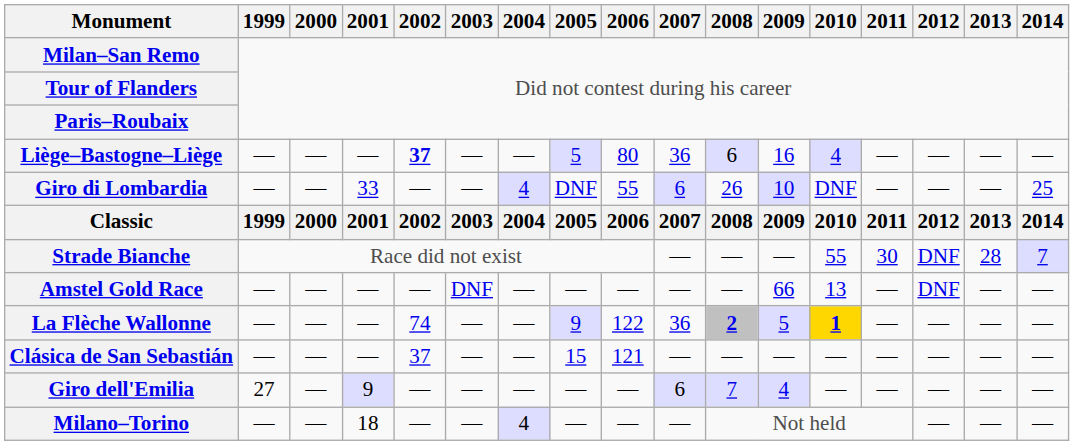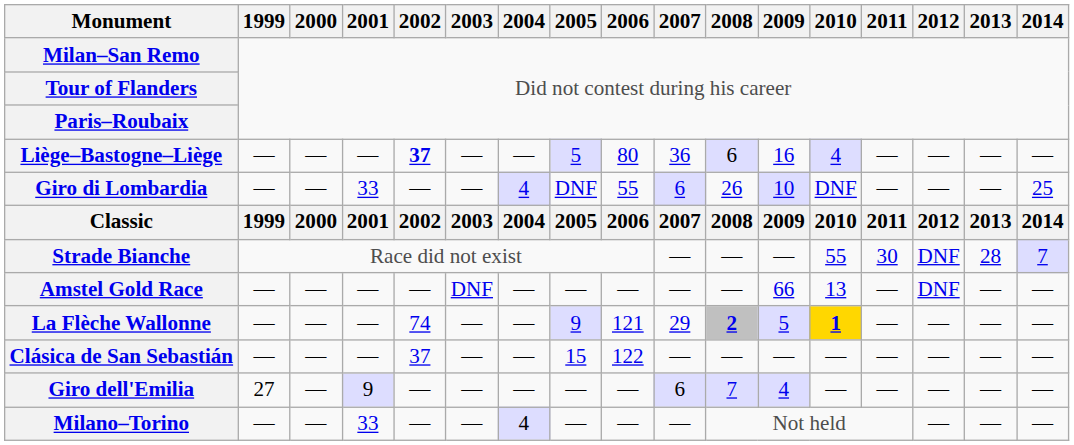La Flèche Wallonne | 2006: 122 -> 121
La Flèche Wallonne | 2007: 36 -> 29
Clásica de San Sebastián | 2006: 121 -> 122
Milano–Torino | 2001: 18 -> 33
